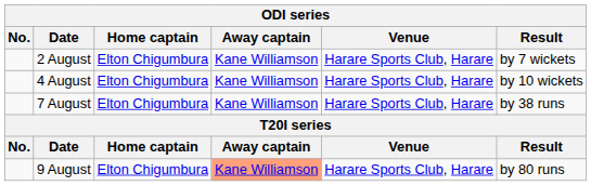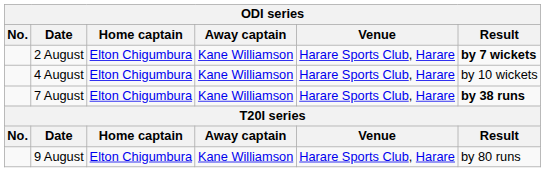2 August | Result: normal -> bold
7 August | Result: normal -> bold
9 August | Away captain: lightsalmon background -> no background
